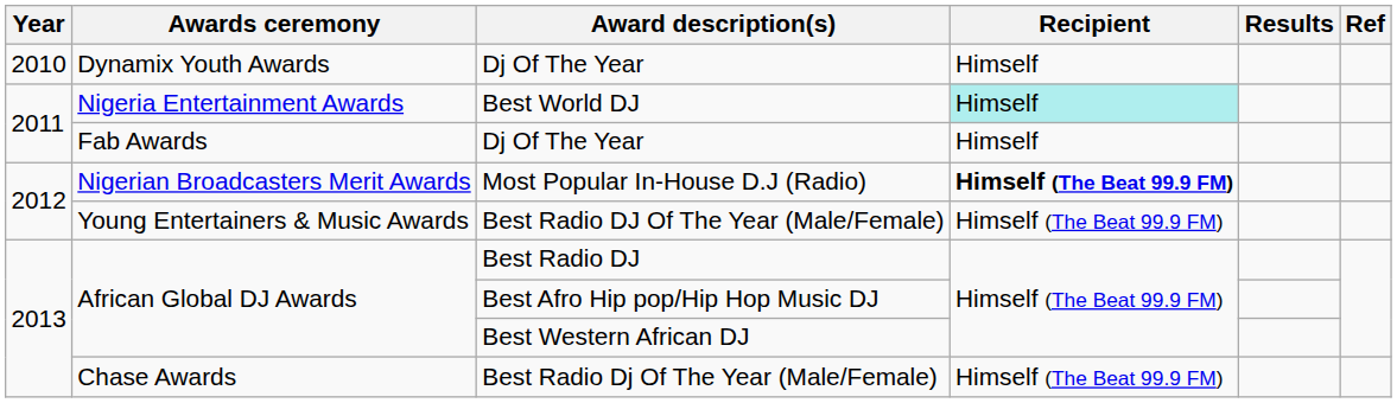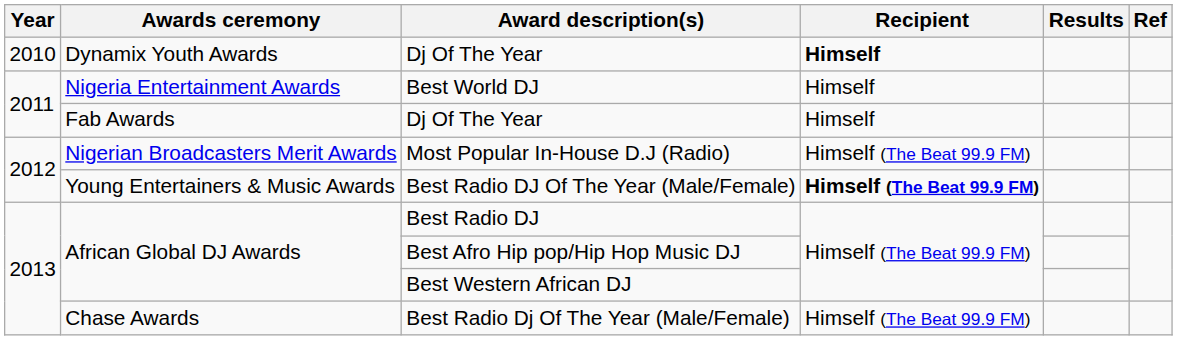Dynamix Youth Awards / Dj Of The Year | Recipient: normal -> bold
Best World DJ | Recipient: paleturquoise background -> no background
Most Popular In-House D.J (Radio) | Recipient: bold -> normal
Best Radio DJ Of The Year (Male/Female) | Recipient: normal -> bold
